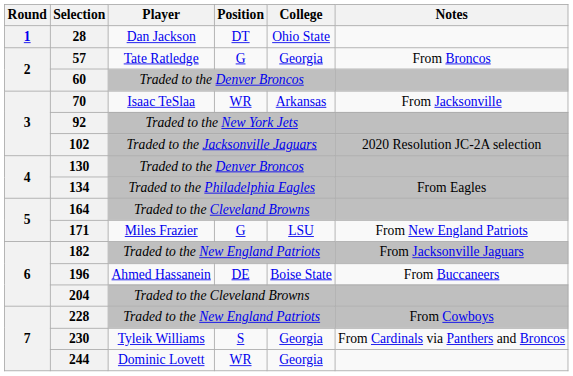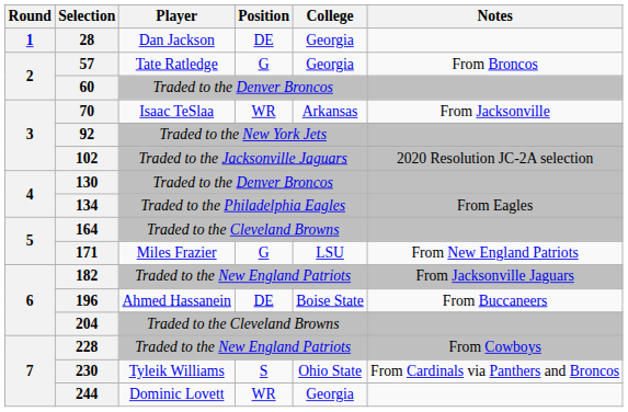28 | Position: DT -> DE
28 | College: Ohio State -> Georgia
230 | College: Georgia -> Ohio State
